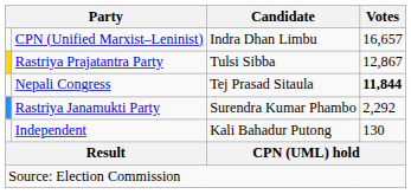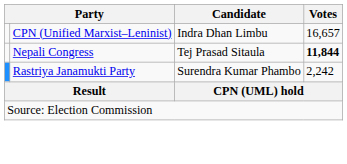- row: Rastriya Prajatantra Party | Tulsi Sibba | 12,867
Rastriya Janamukti Party | Votes: 2,292 -> 2,242
- row: Independent | Kali Bahadur Putong | 130
